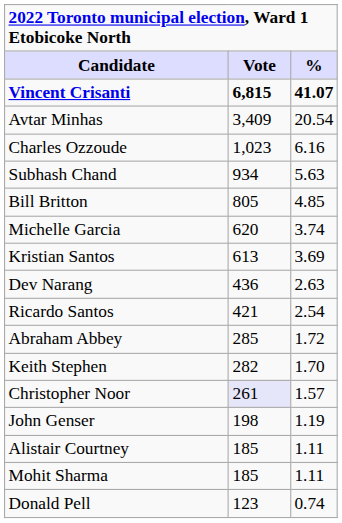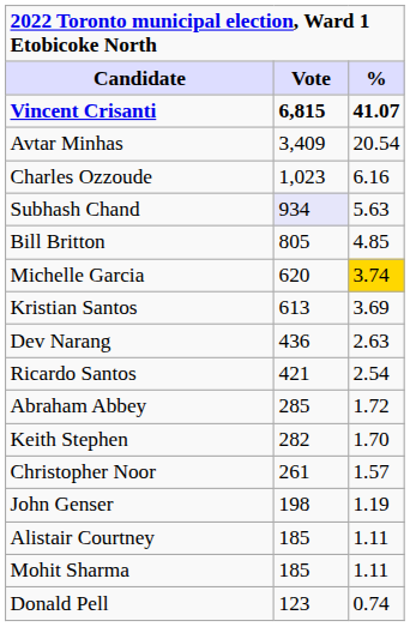Subhash Chand | Vote: no background -> lavender background
Michelle Garcia | %: no background -> gold background
Christopher Noor | Vote: lavender background -> no background
